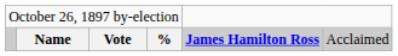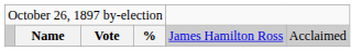Name | column 5: bold -> normal
